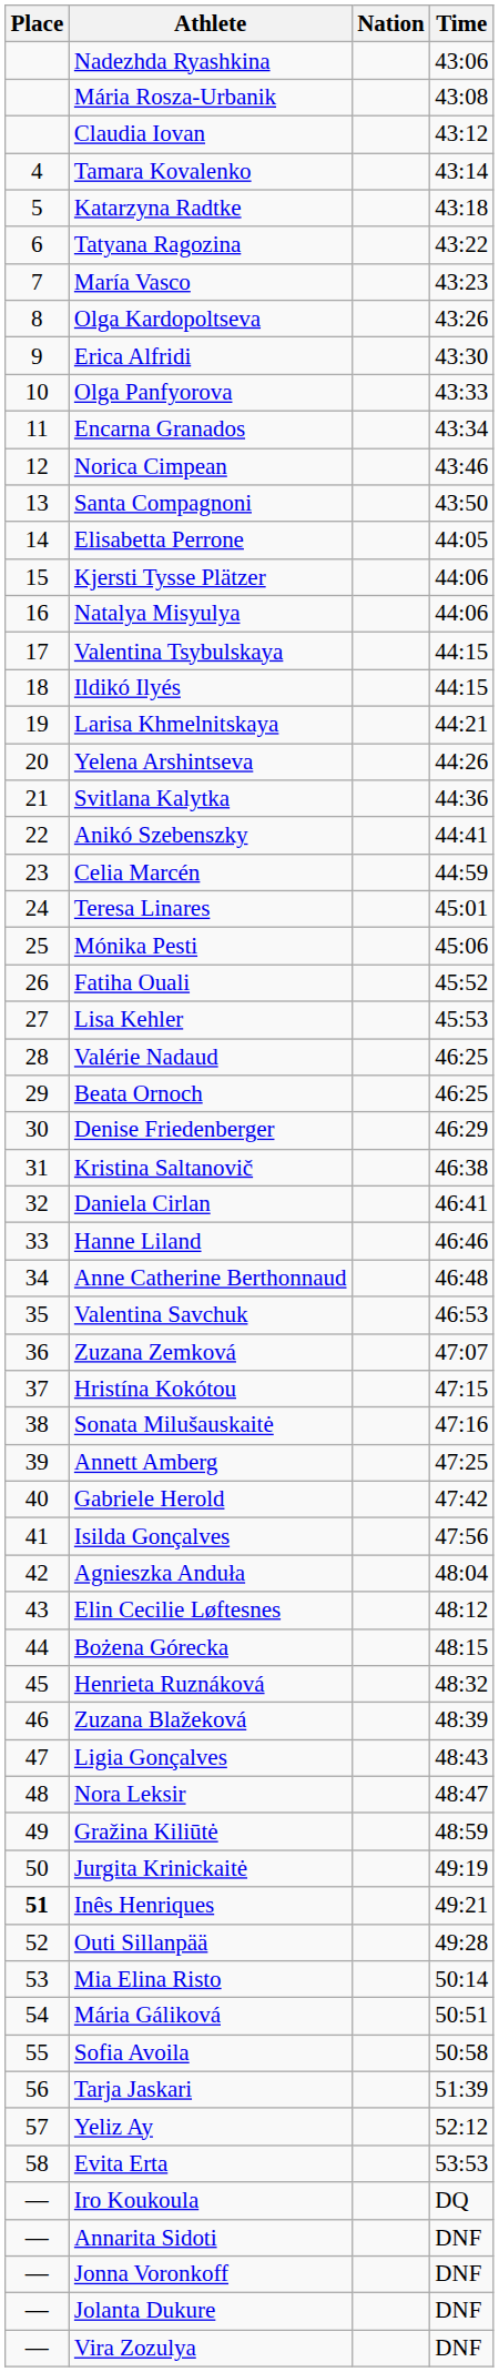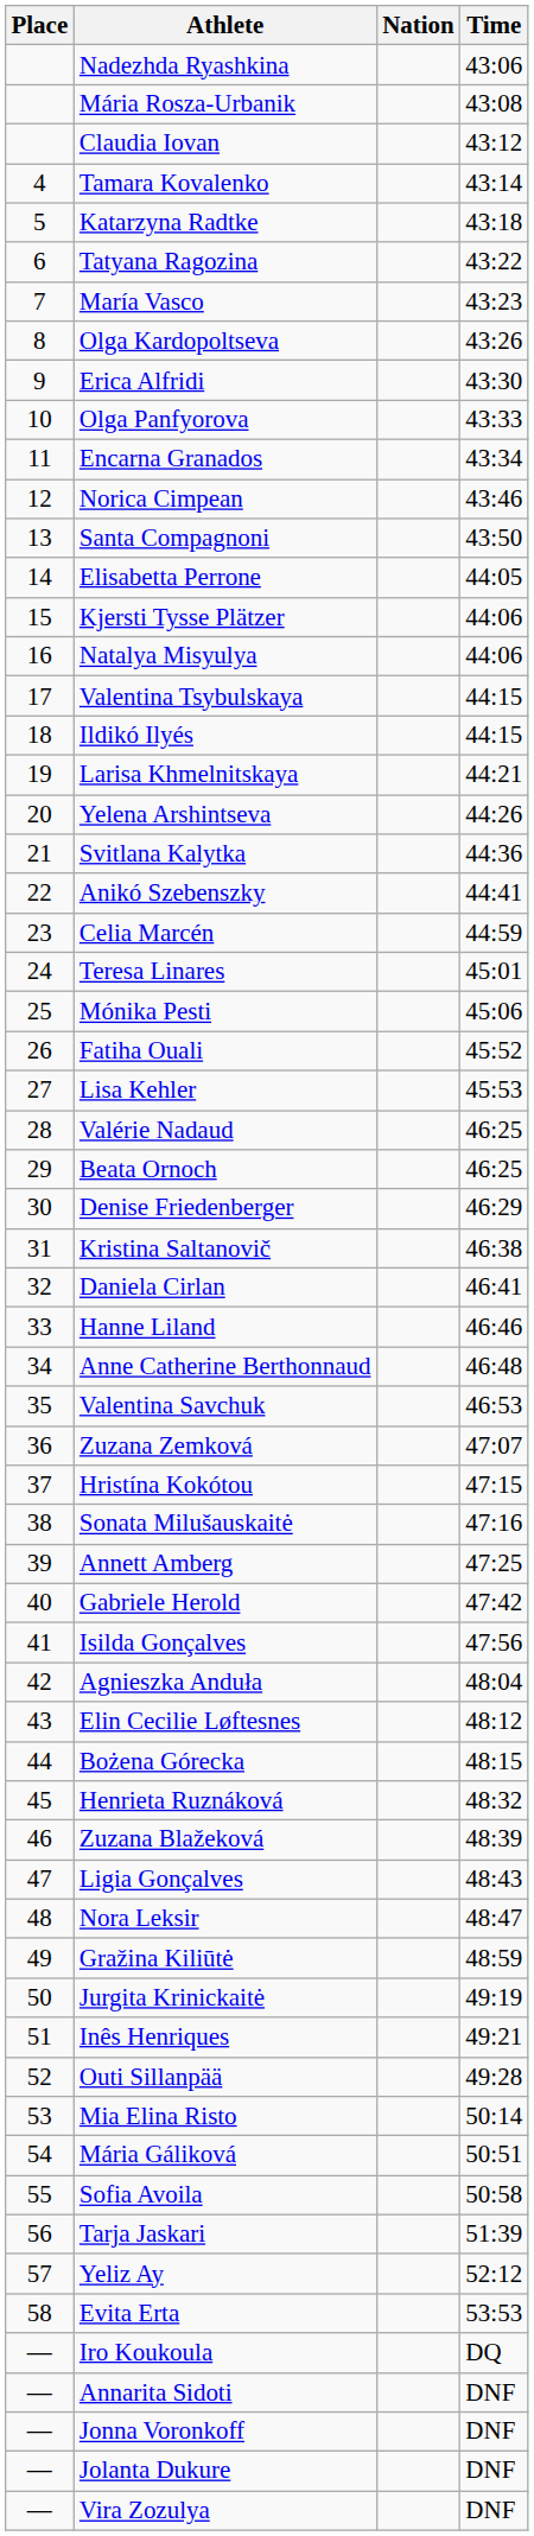Inês Henriques | Place: bold -> normal
